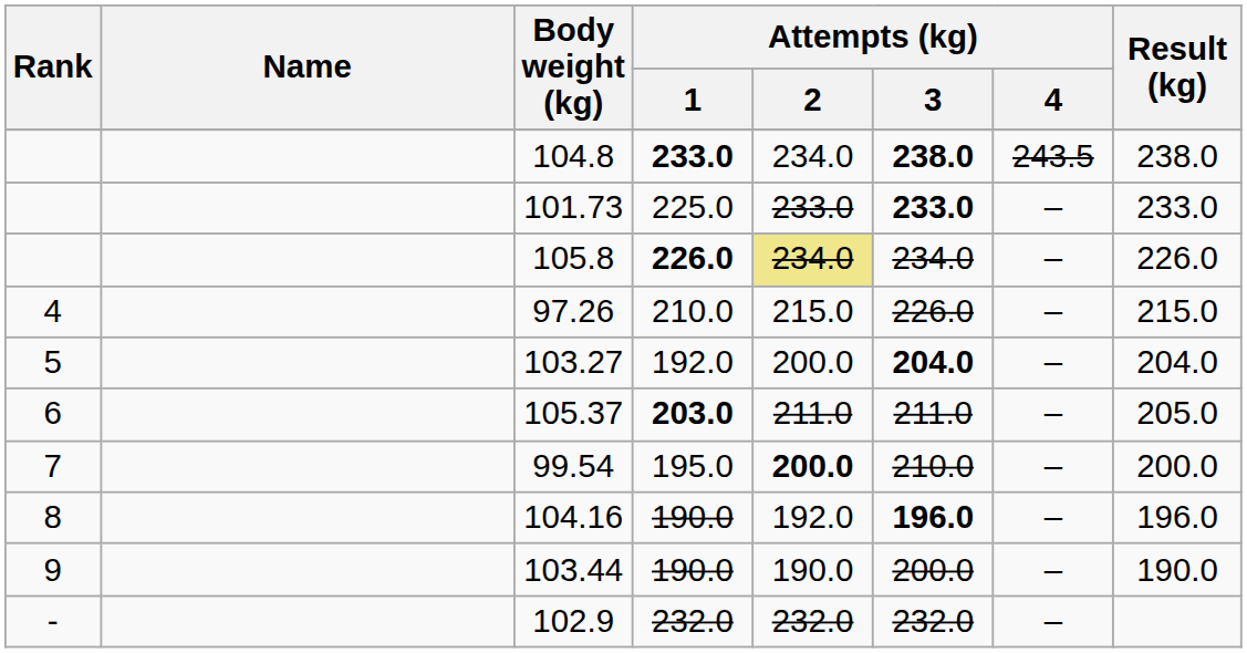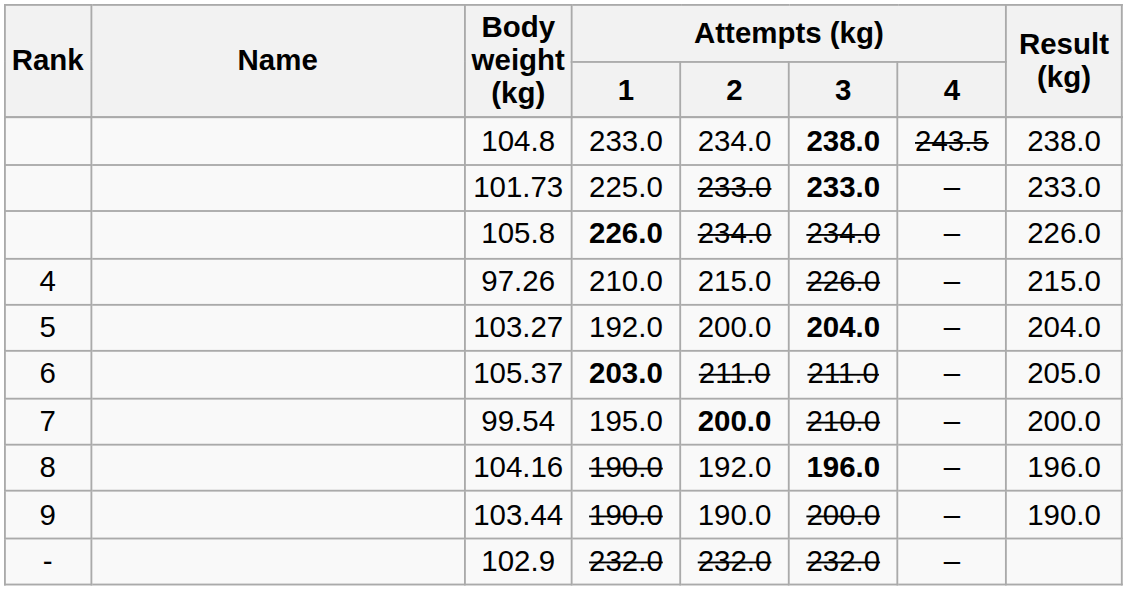104.8 | Attempts (kg) / 1: bold -> normal
105.8 | Attempts (kg) / 2: khaki background -> no background
